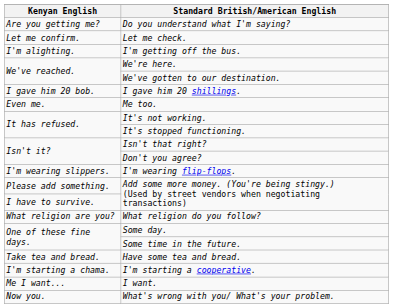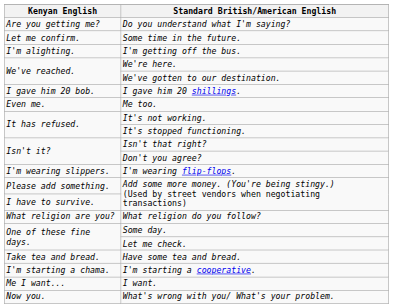row 3 | Standard British/American English: Let me check. -> Some time in the future.
row 18 | Standard British/American English: Some time in the future. -> Let me check.
